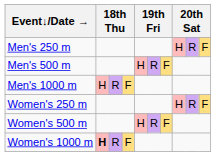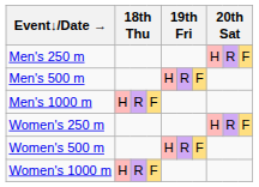Women's 1000 m | column 2: bold -> normal
